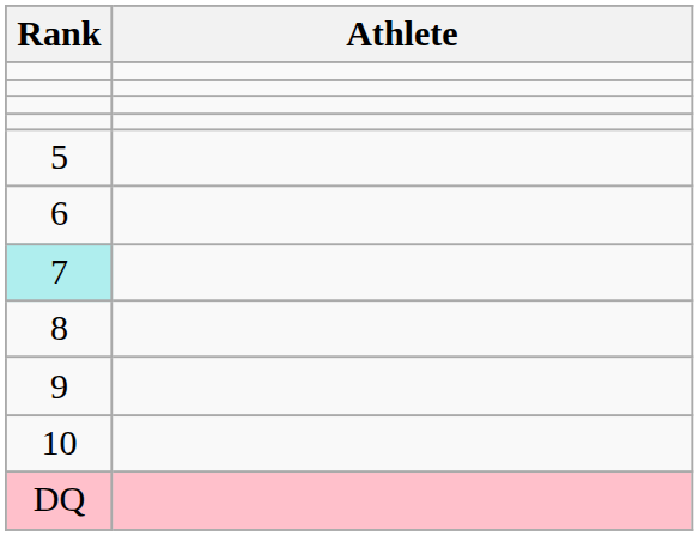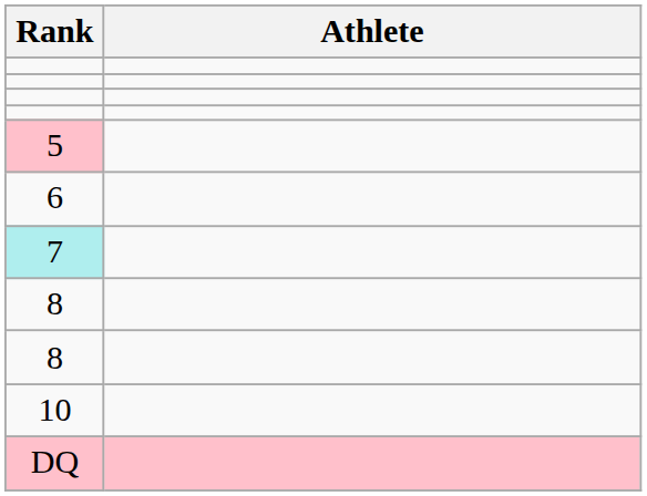row 6 | Rank: no background -> pink background
row 10 | Rank: 9 -> 8
